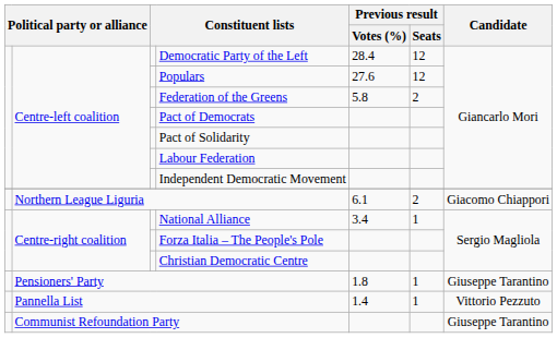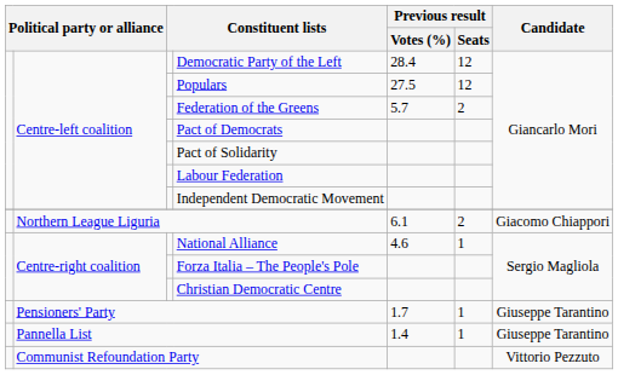Populars | Previous result / Votes (%): 27.6 -> 27.5
Federation of the Greens | Previous result / Votes (%): 5.8 -> 5.7
National Alliance | Previous result / Votes (%): 3.4 -> 4.6
Pensioners' Party | Previous result / Votes (%): 1.8 -> 1.7
Pannella List | Candidate: Vittorio Pezzuto -> Giuseppe Tarantino
Communist Refoundation Party | Candidate: Giuseppe Tarantino -> Vittorio Pezzuto
